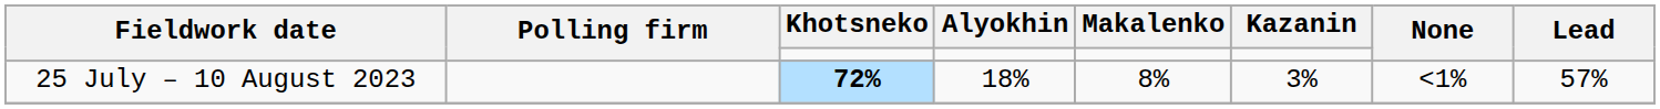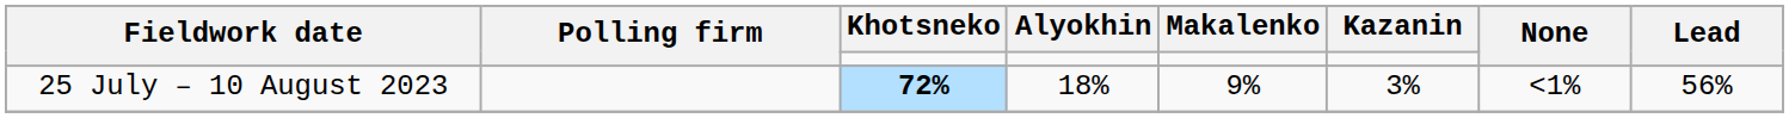25 July – 10 August 2023 | Makalenko: 8% -> 9%
25 July – 10 August 2023 | Lead: 57% -> 56%
